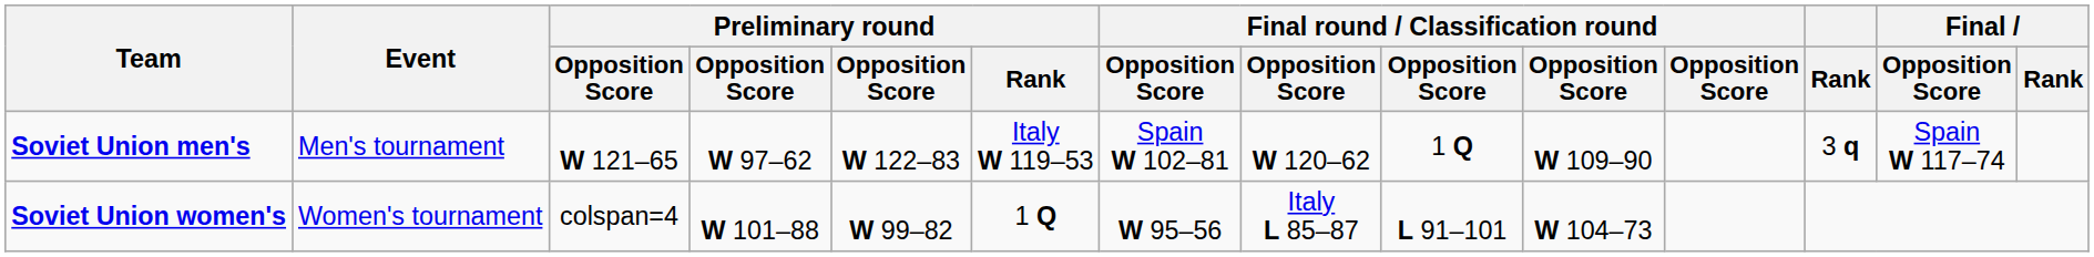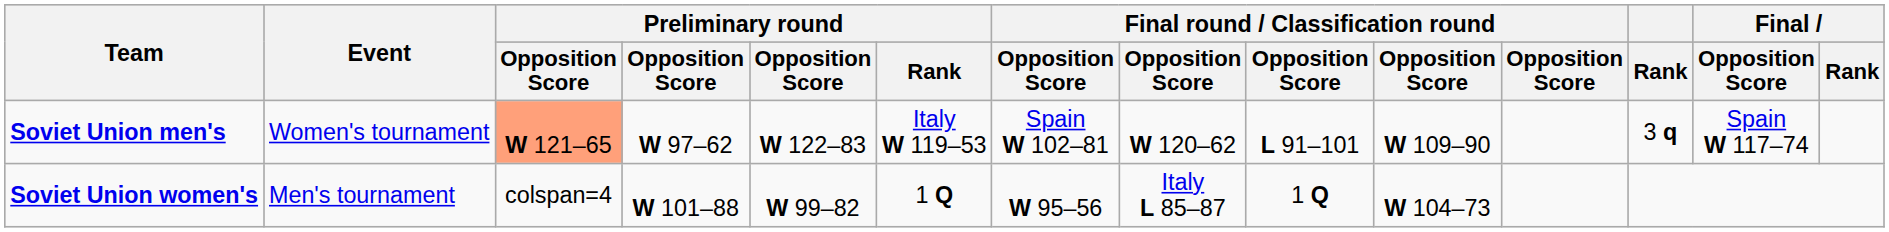Soviet Union men's | Event: Men's tournament -> Women's tournament
Soviet Union men's | column 3: no background -> lightsalmon background
Soviet Union men's | column 9: 1 Q -> L 91–101
Soviet Union women's | Event: Women's tournament -> Men's tournament
Soviet Union women's | column 9: L 91–101 -> 1 Q
